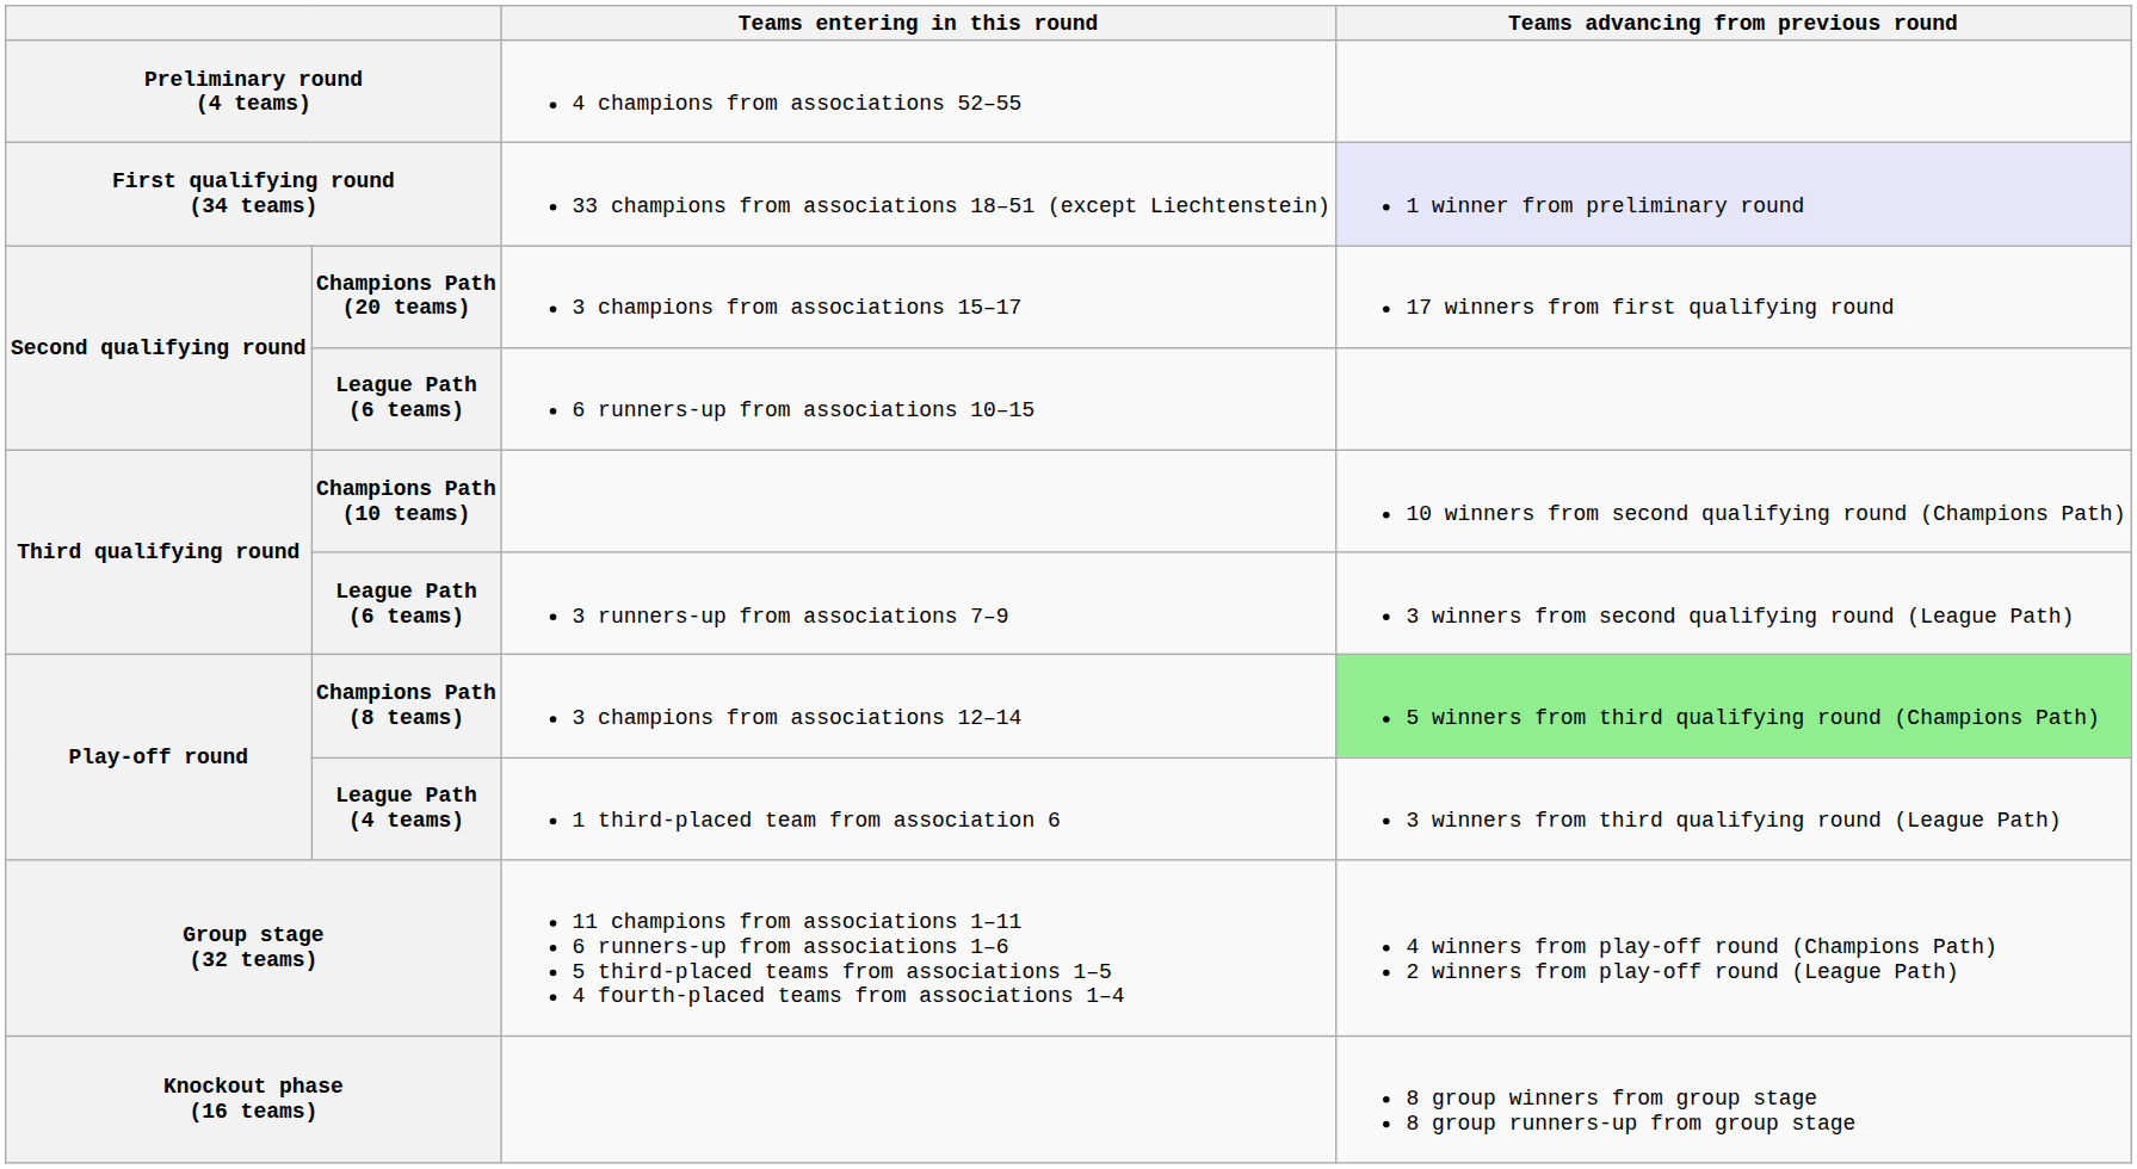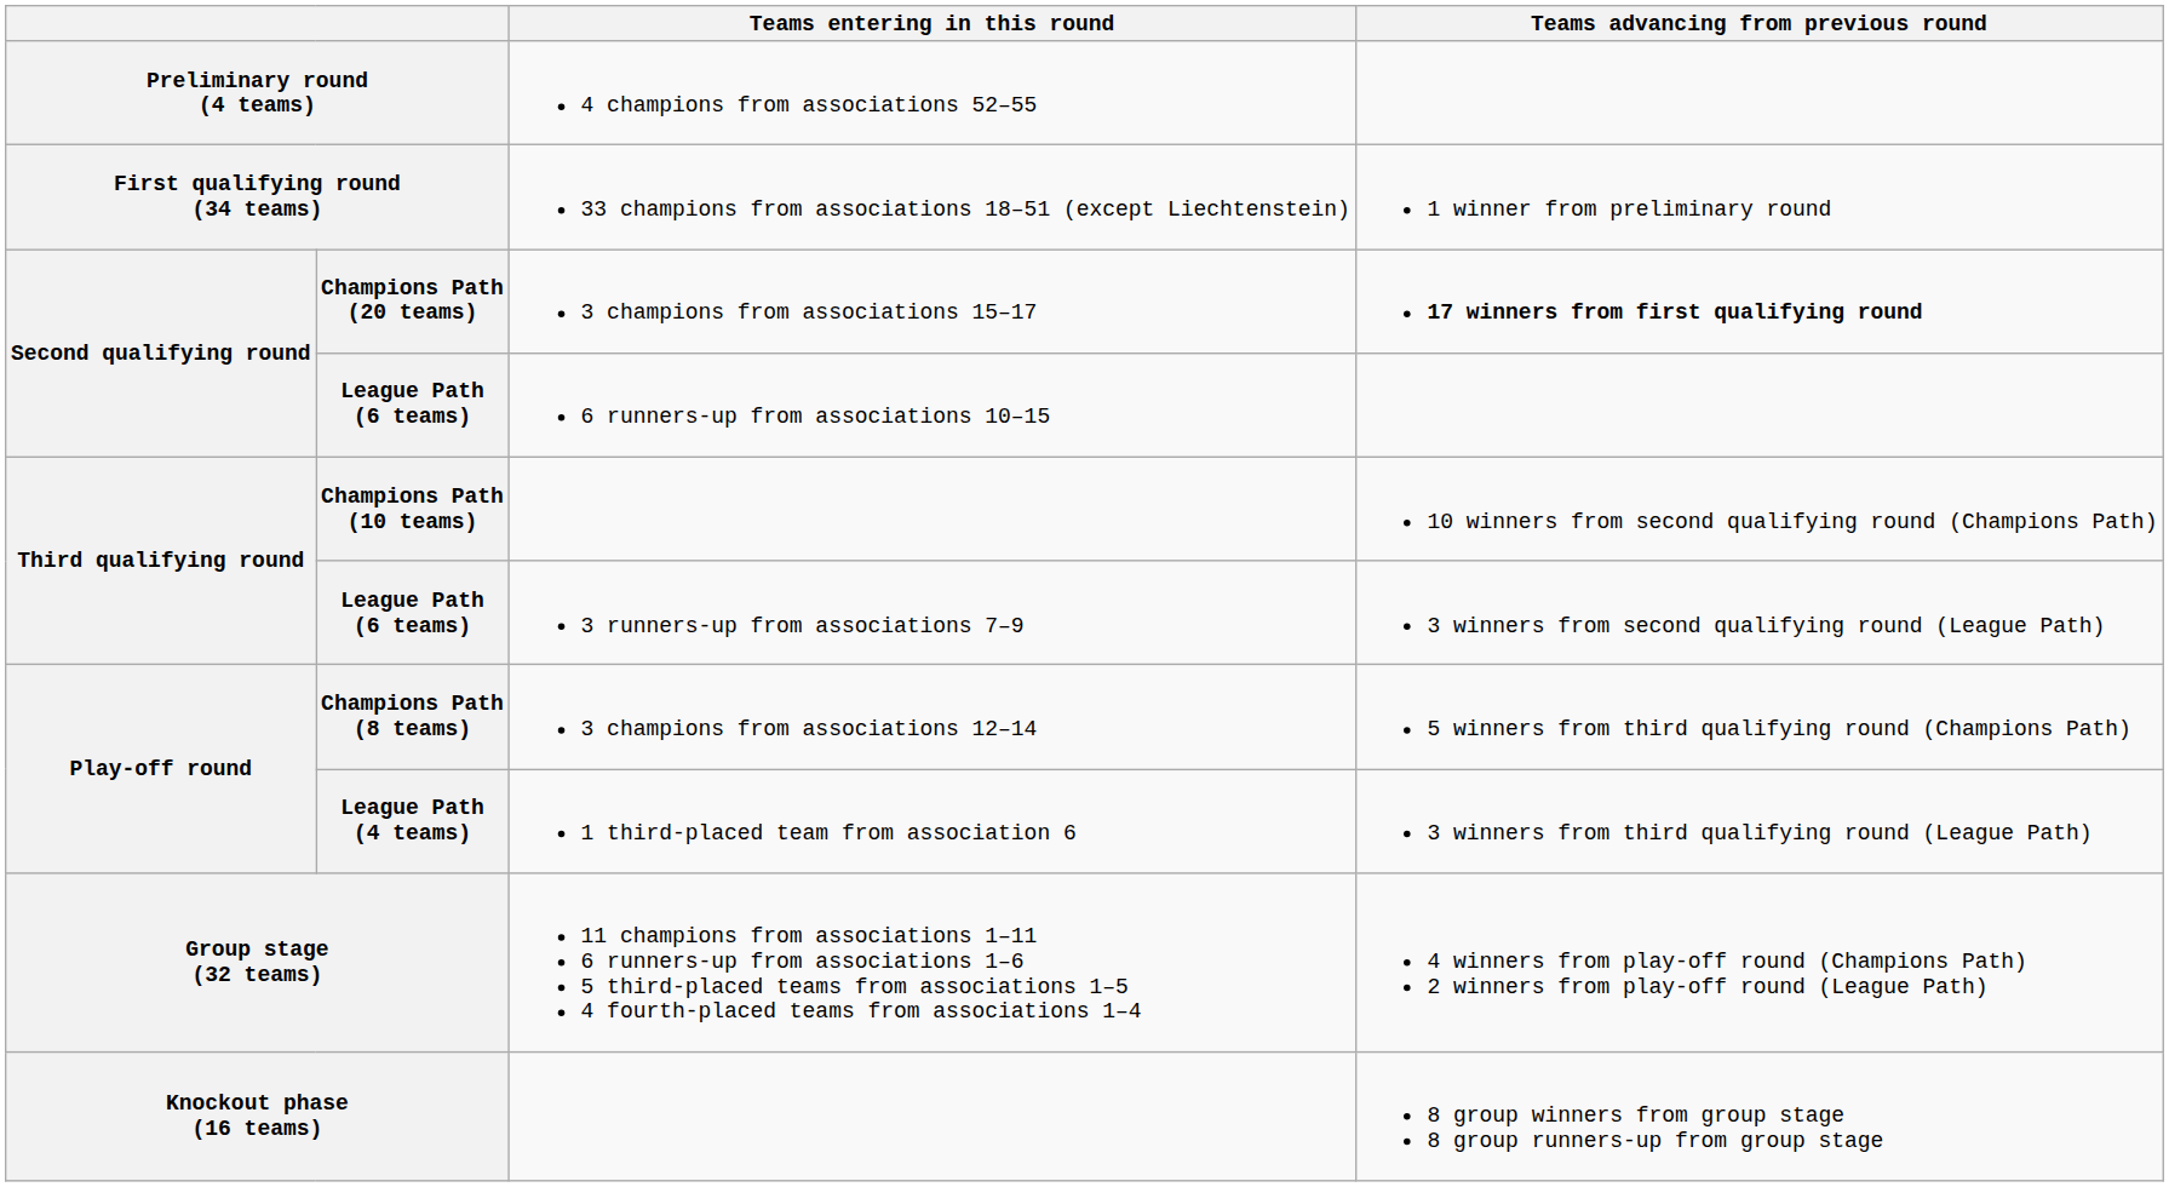First qualifying round (34 teams) | Teams advancing from previous round: lavender background -> no background
Champions Path (20 teams) | Teams advancing from previous round: normal -> bold
Champions Path (8 teams) | Teams advancing from previous round: lightgreen background -> no background
